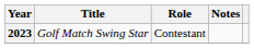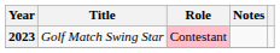2023 | Role: no background -> pink background
